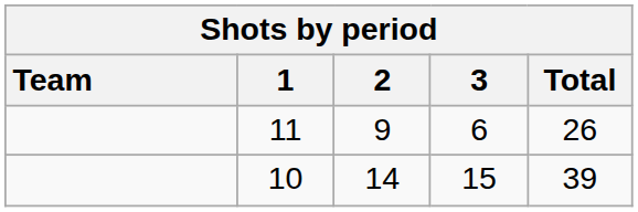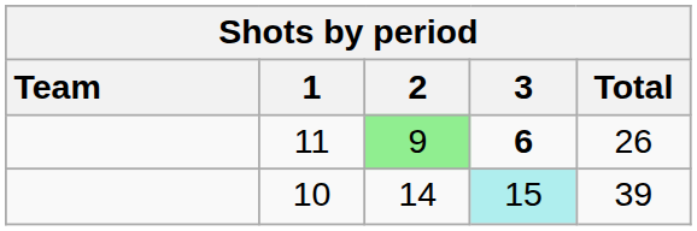11 | 2: no background -> lightgreen background
11 | 3: normal -> bold
10 | 3: no background -> paleturquoise background
